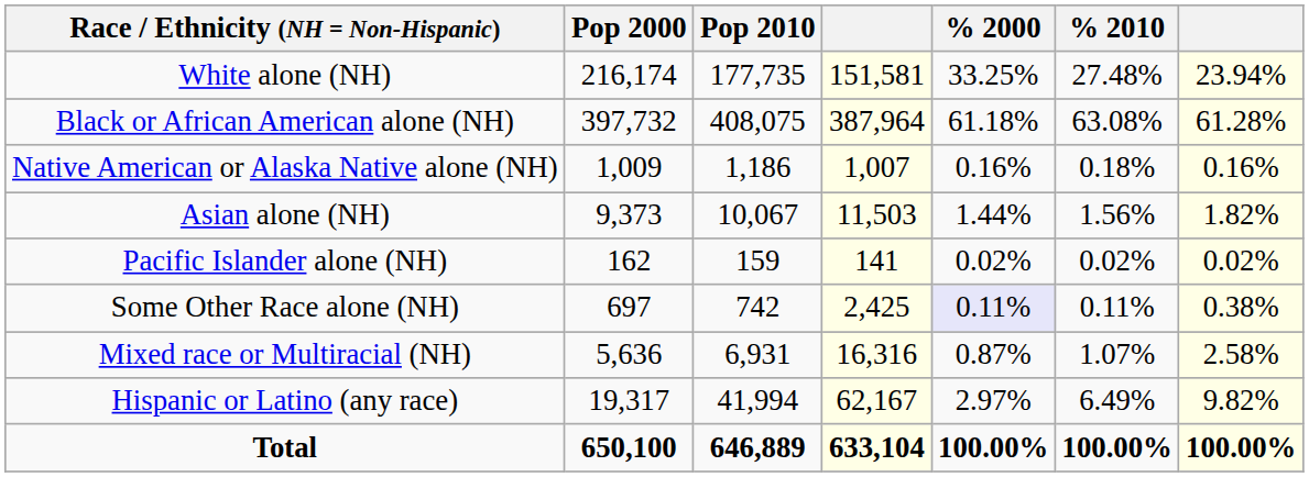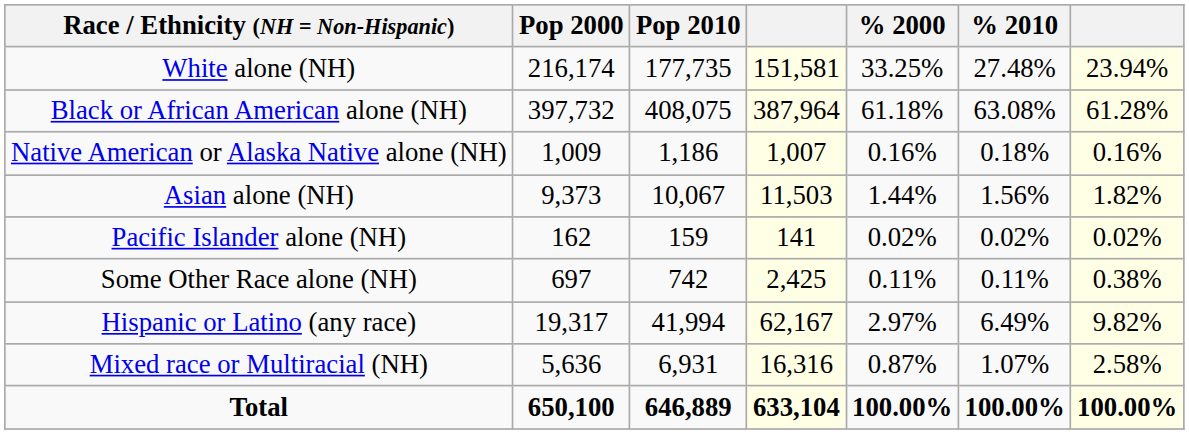Some Other Race alone (NH) | % 2000: lavender background -> no background
rows swapped: Mixed race or Multiracial (NH) <-> Hispanic or Latino (any race)
